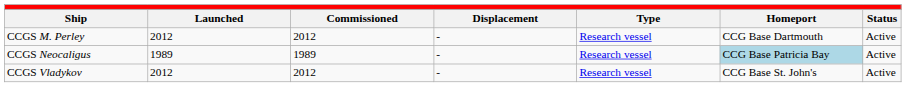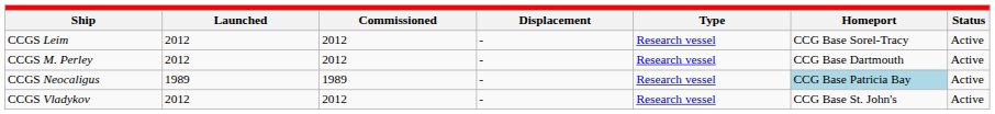+ row: CCGS Leim | 2012 | 2012 | - | Research vessel | CCG Base Sorel-Tracy | Active
